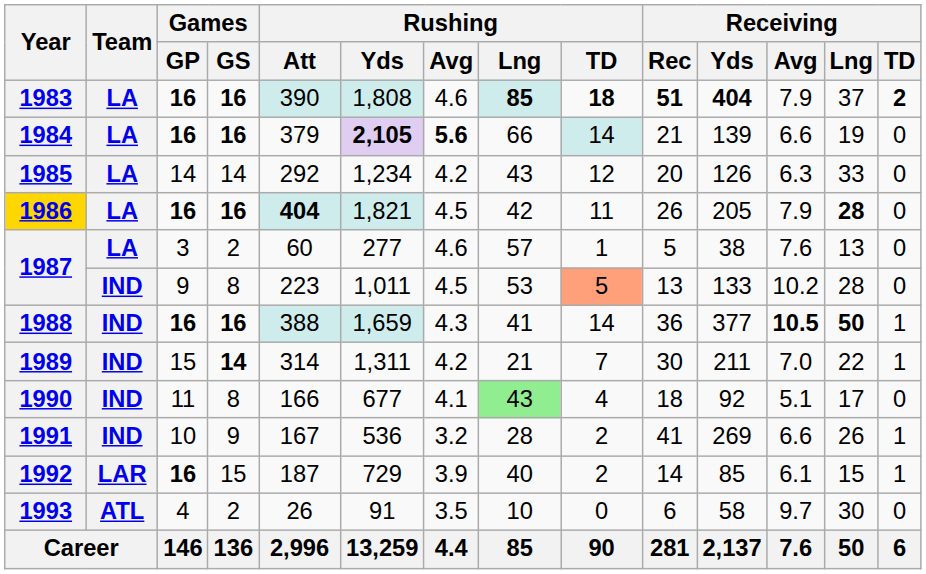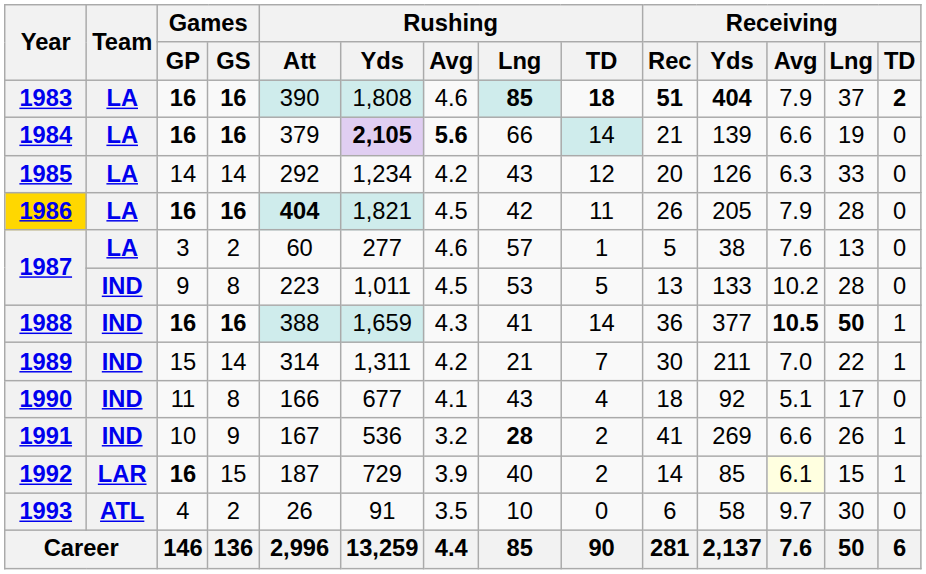1986 | Receiving / Lng: bold -> normal
1987 / 9 | Rushing / TD: lightsalmon background -> no background
1989 | Games / GS: bold -> normal
1990 | Rushing / Lng: lightgreen background -> no background
1991 | Rushing / Lng: normal -> bold
1992 | Receiving / Avg: no background -> lightyellow background
